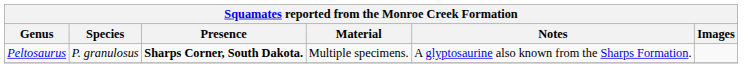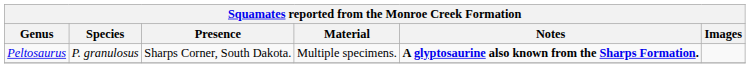Peltosaurus | Presence: bold -> normal
Peltosaurus | Notes: normal -> bold
